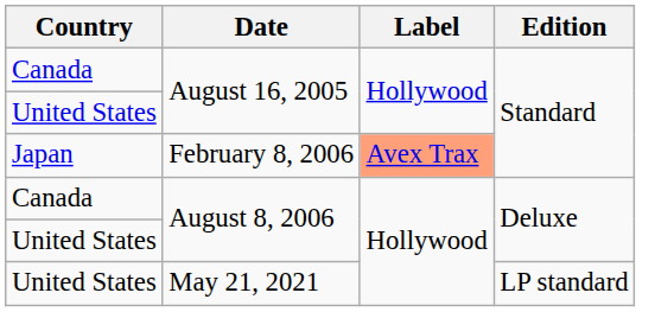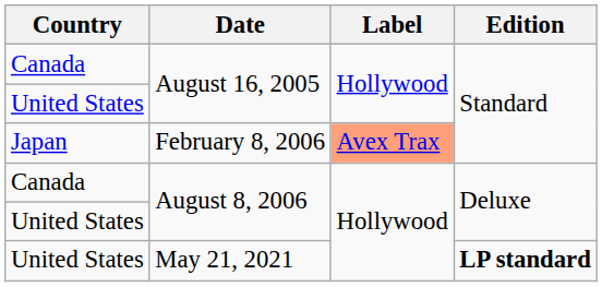May 21, 2021 | Edition: normal -> bold
